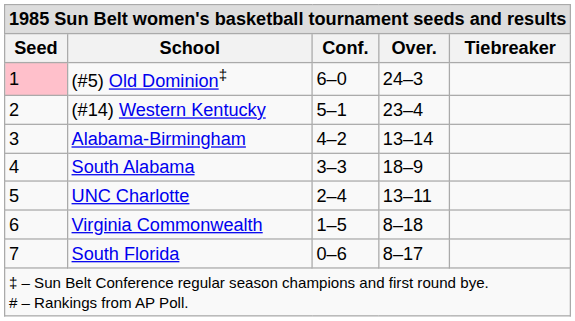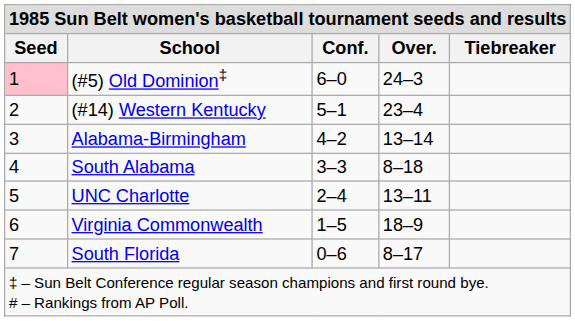South Alabama | Over.: 18–9 -> 8–18
Virginia Commonwealth | Over.: 8–18 -> 18–9
